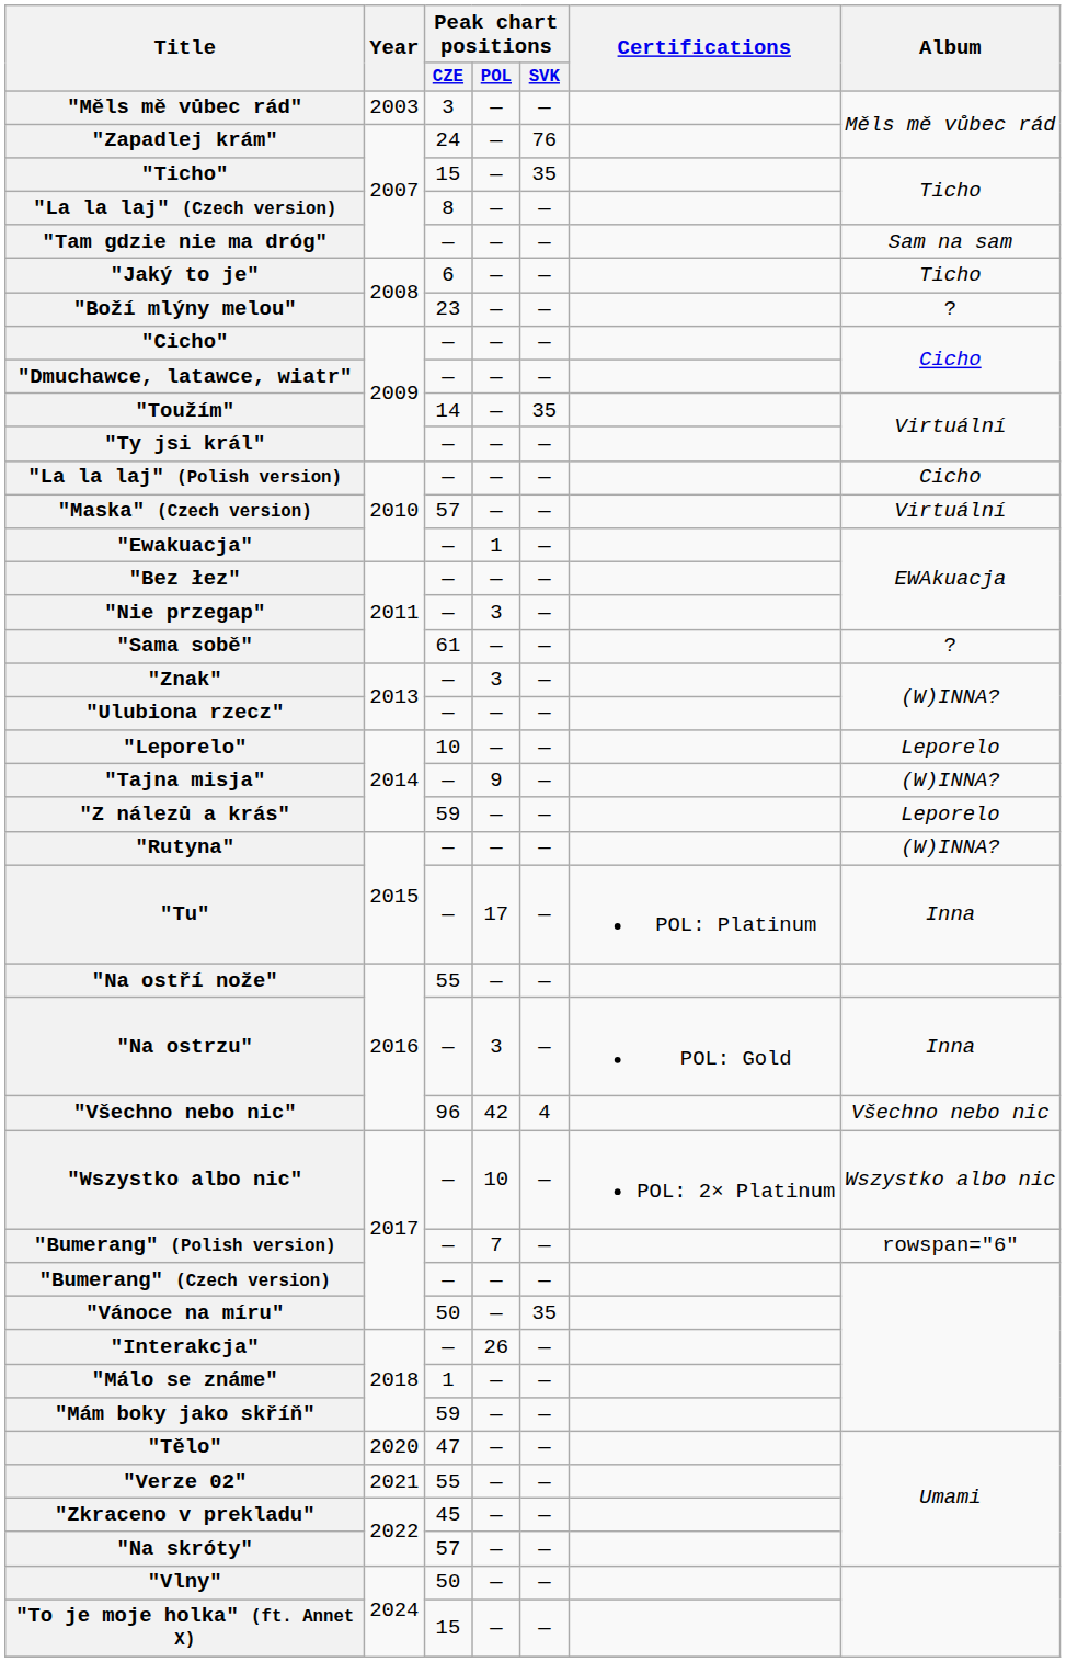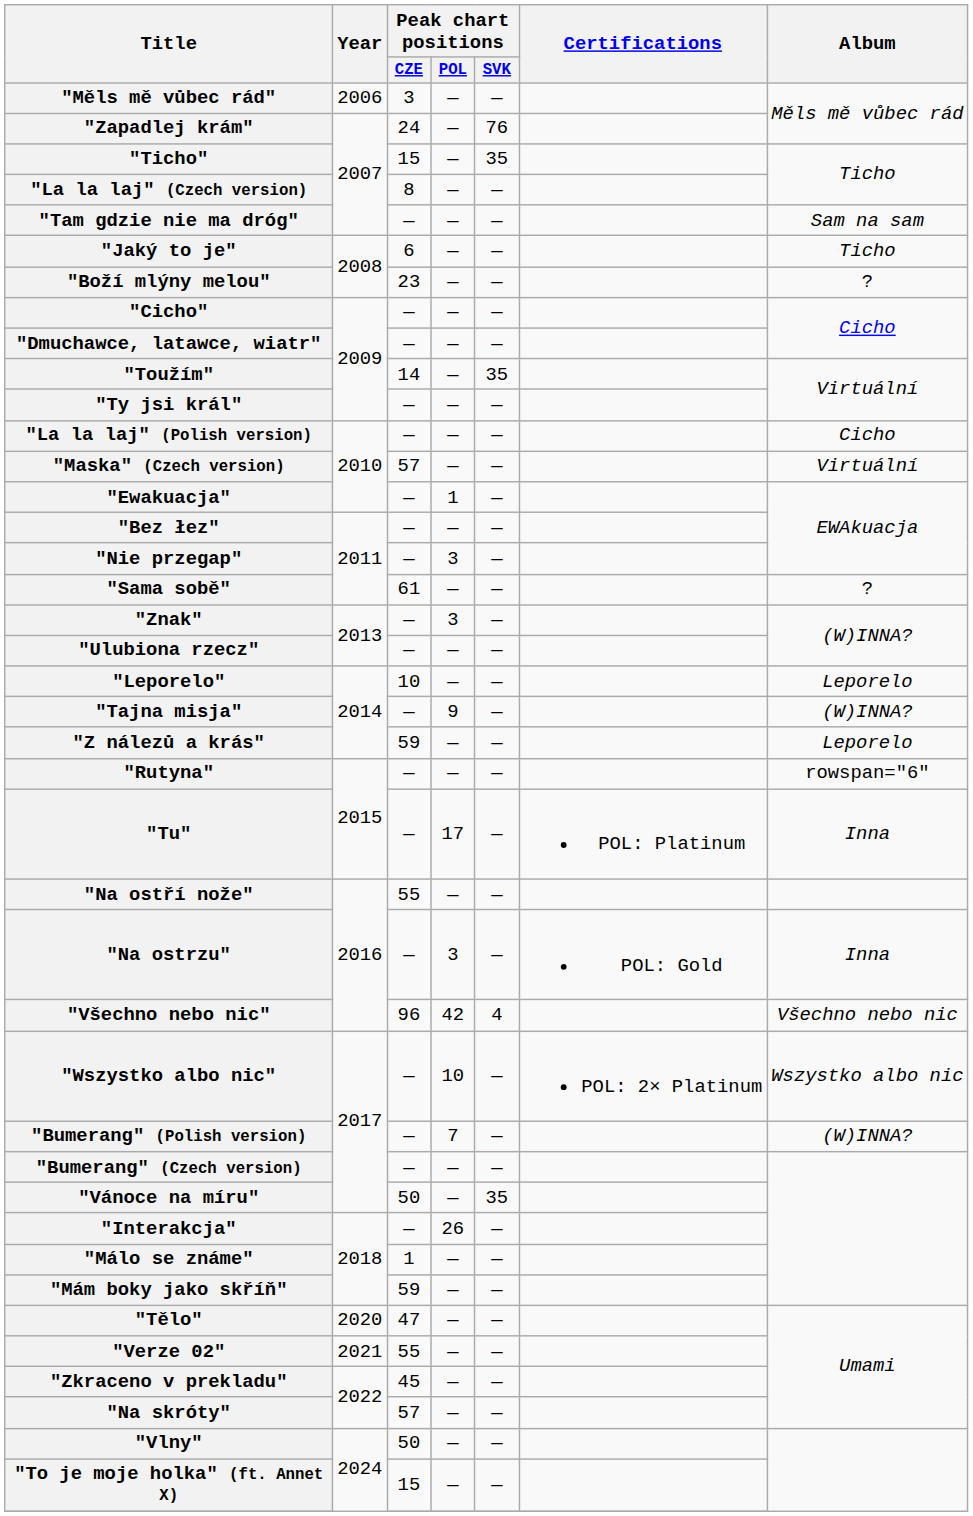"Měls mě vůbec rád" | Year: 2003 -> 2006
"Rutyna" | Album: (W)INNA? -> rowspan="6"
"Bumerang" (Polish version) | Album: rowspan="6" -> (W)INNA?
